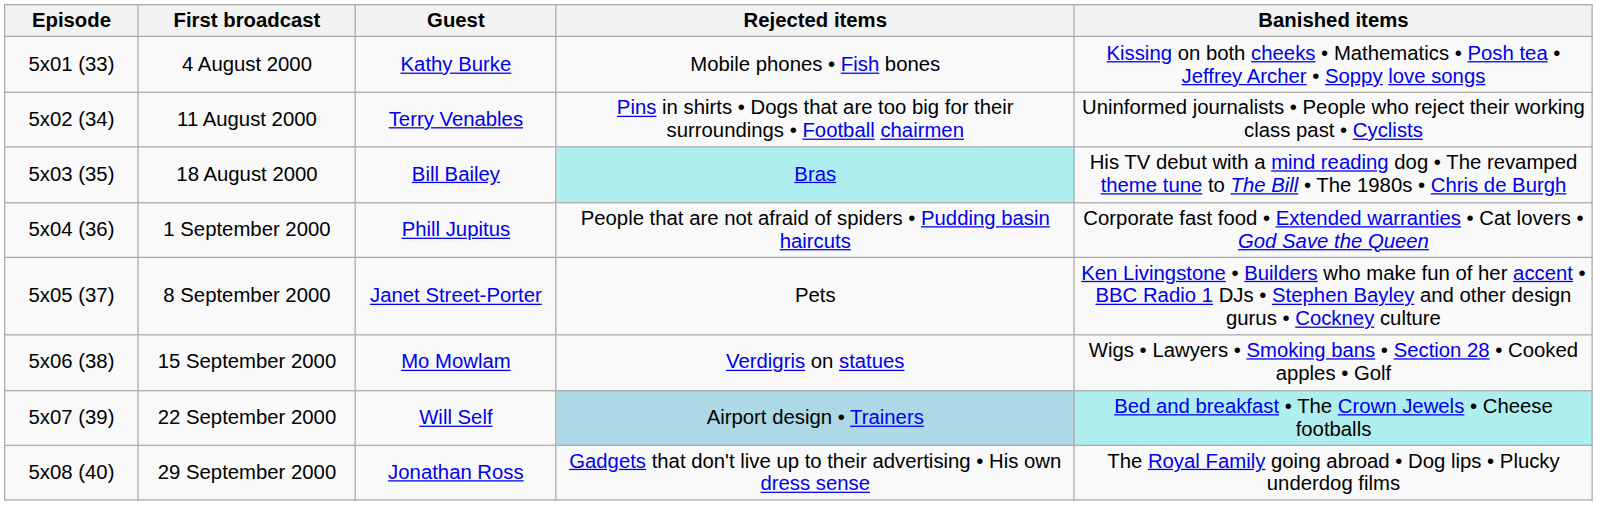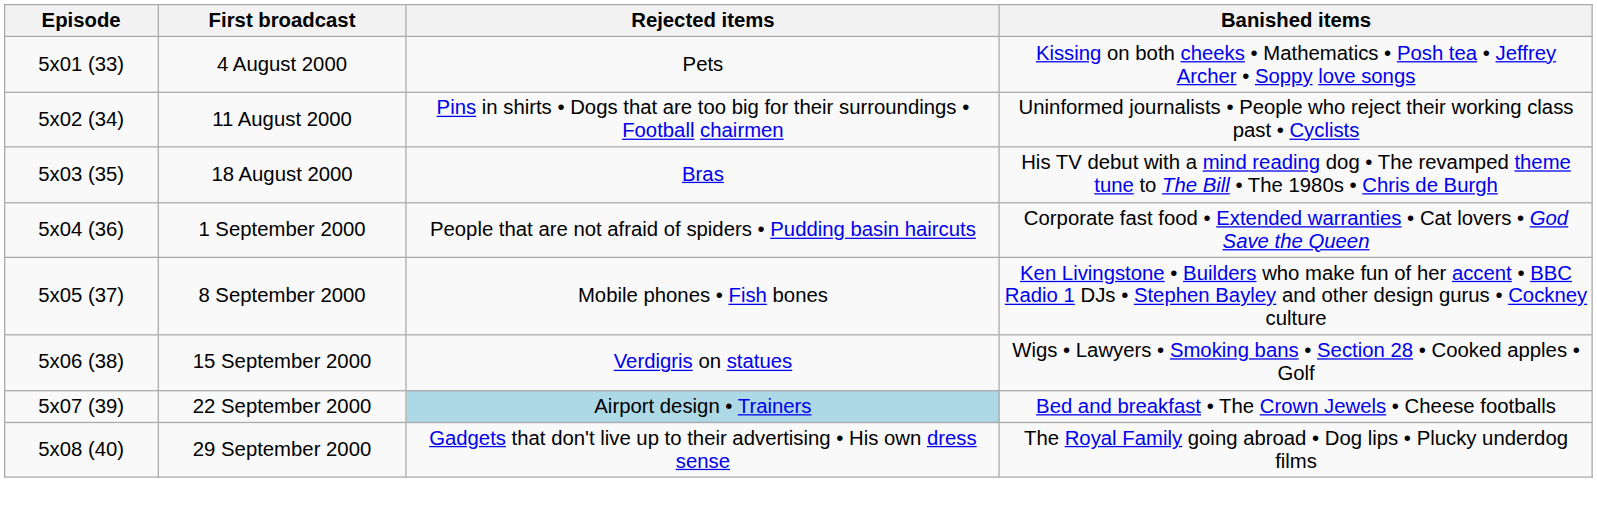- column: Guest | Kathy Burke | Terry Venables | Bill Bailey | Phill Jupitus | Janet Street-Porter | Mo Mowlam | Will Self | Jonathan Ross
4 August 2000 | Rejected items: Mobile phones • Fish bones -> Pets
18 August 2000 | Rejected items: paleturquoise background -> no background
8 September 2000 | Rejected items: Pets -> Mobile phones • Fish bones
22 September 2000 | Banished items: paleturquoise background -> no background
